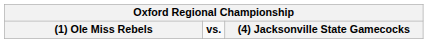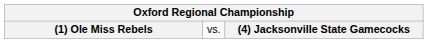(1) Ole Miss Rebels | column 2: bold -> normal
